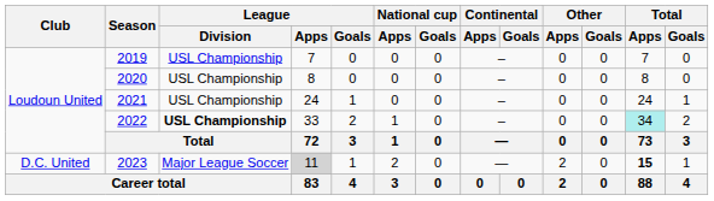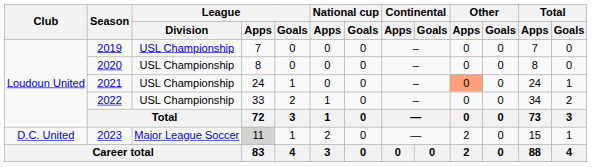2021 | Other / Apps: no background -> lightsalmon background
2022 | League / Division: bold -> normal
2022 | Total / Apps: paleturquoise background -> no background
2023 | Total / Apps: bold -> normal
